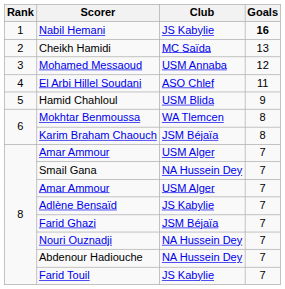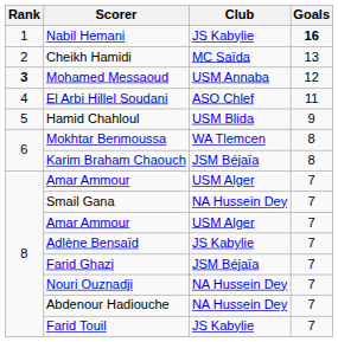Mohamed Messaoud | Rank: normal -> bold
